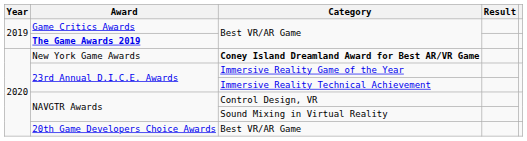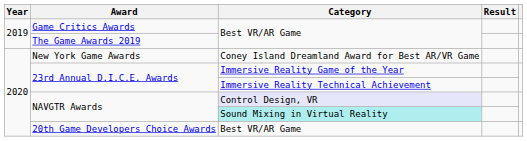The Game Awards 2019 | Award: bold -> normal
New York Game Awards | Category: bold -> normal
NAVGTR Awards / Control Design, VR | Category: no background -> lavender background
NAVGTR Awards / Sound Mixing in Virtual Reality | Category: no background -> paleturquoise background
